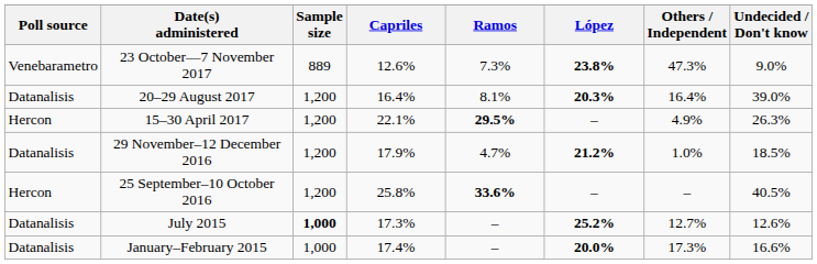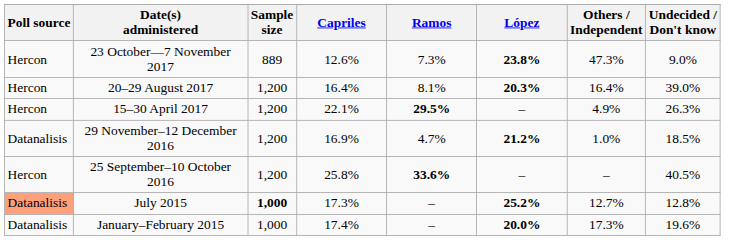23 October—7 November 2017 | Poll source: Venebarametro -> Hercon
20–29 August 2017 | Poll source: Datanalisis -> Hercon
29 November–12 December 2016 | Capriles: 17.9% -> 16.9%
July 2015 | Poll source: no background -> lightsalmon background
July 2015 | Undecided / Don't know: 12.6% -> 12.8%
January–February 2015 | Undecided / Don't know: 16.6% -> 19.6%
